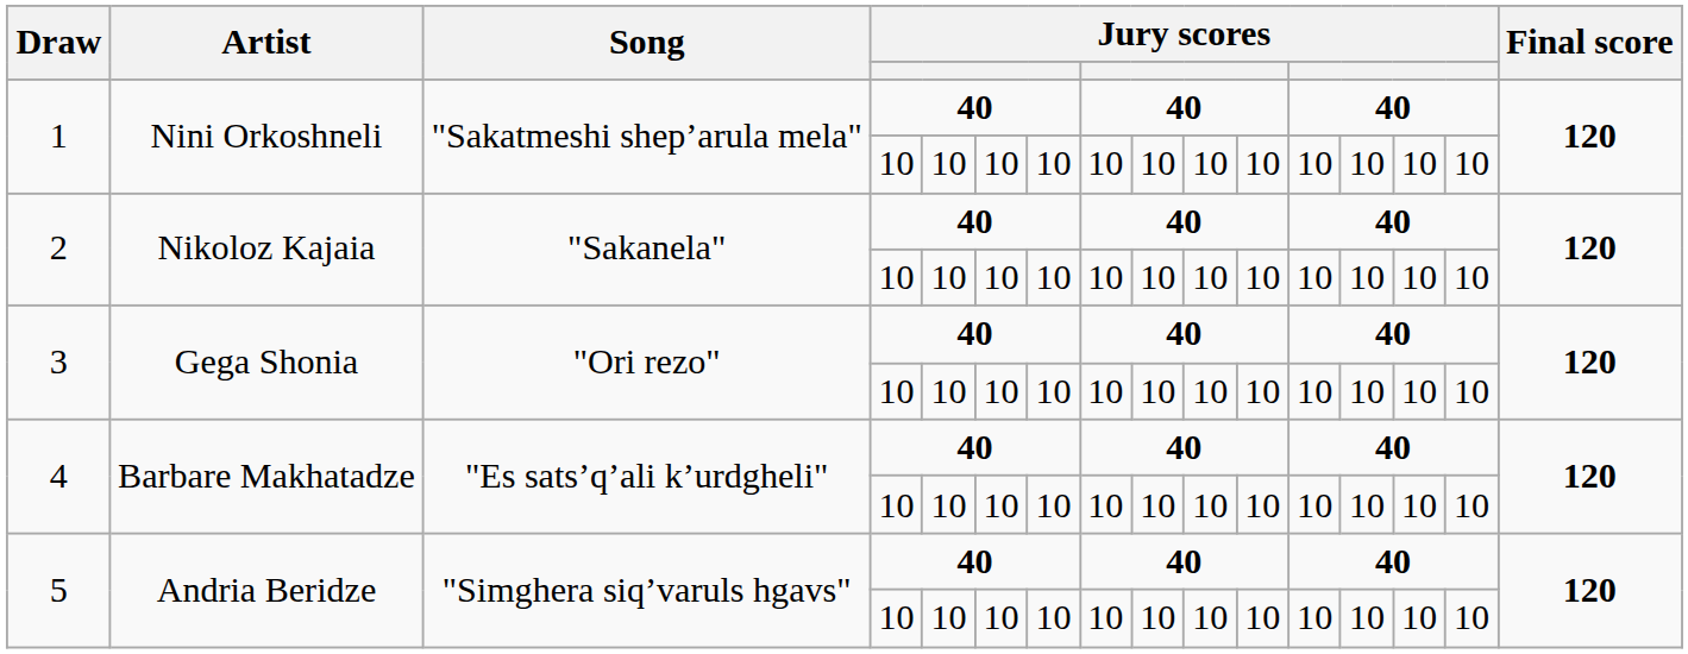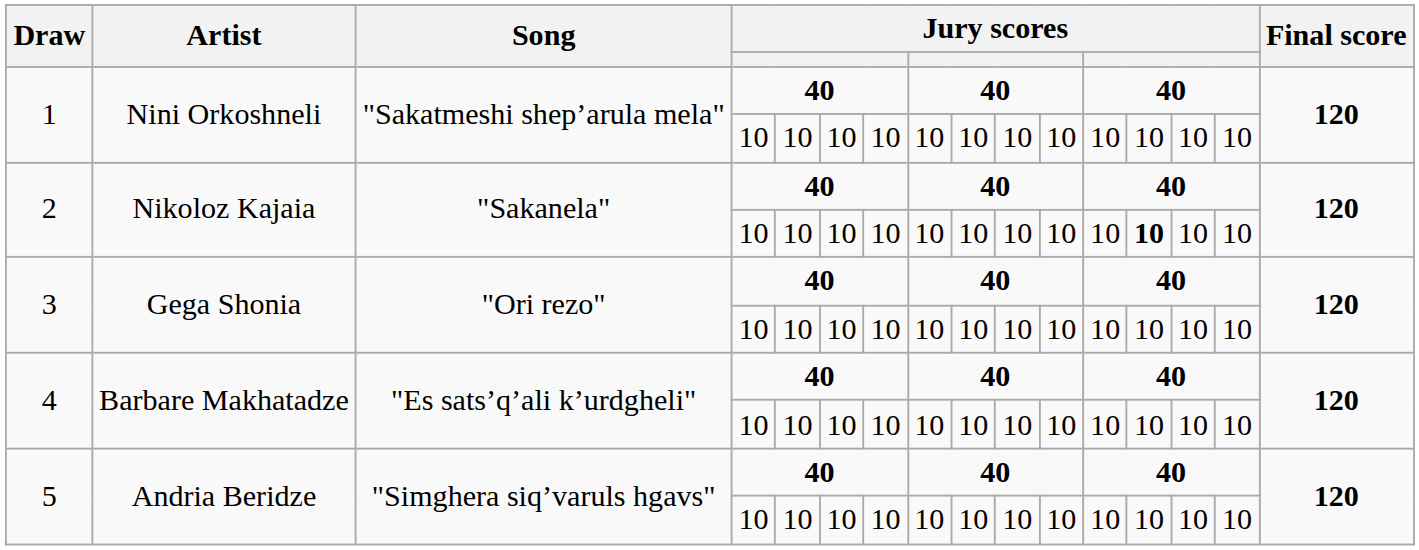2 / 10 | column 13: normal -> bold
